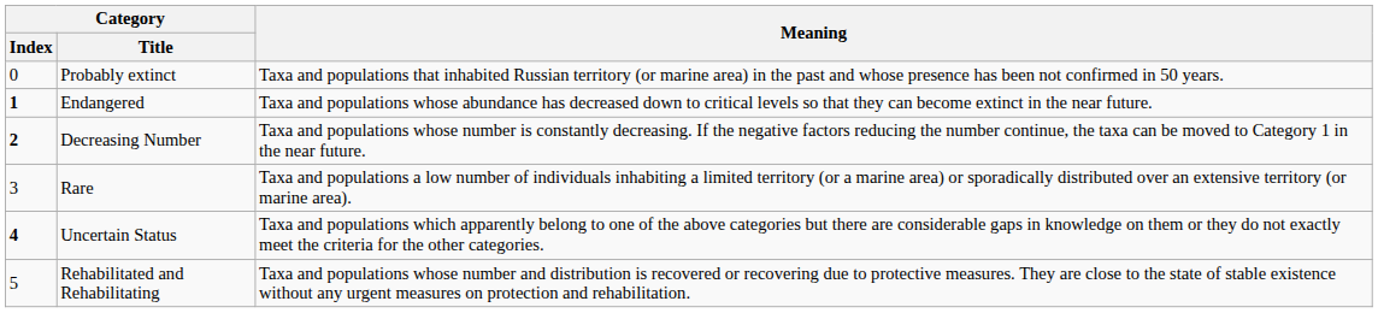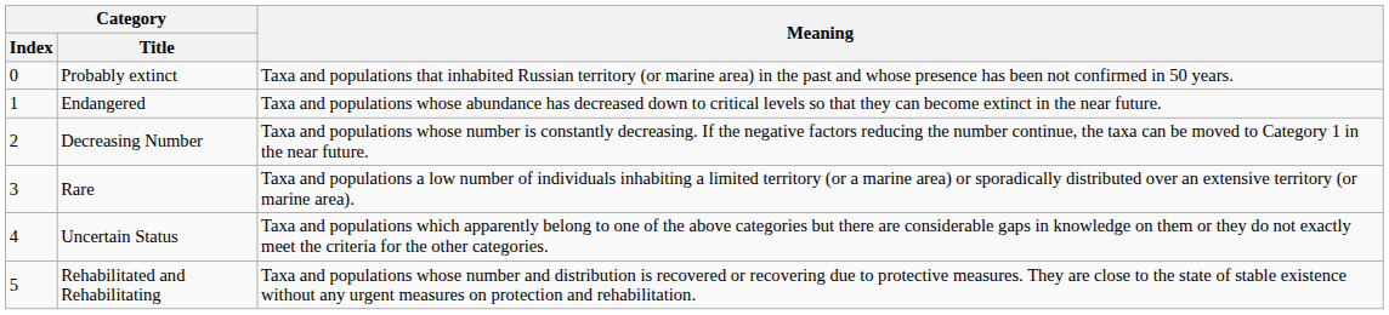Endangered | Category / Index: bold -> normal
Decreasing Number | Category / Index: bold -> normal
Uncertain Status | Category / Index: bold -> normal
